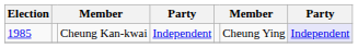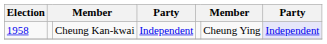Cheung Kan-kwai | Election: 1985 -> 1958
